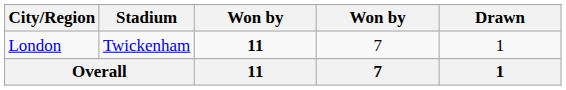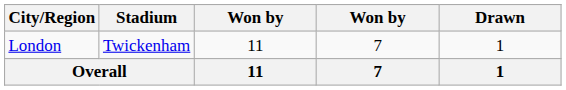London | column 3: bold -> normal
